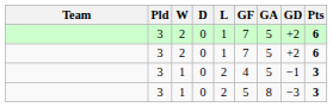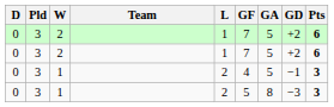columns swapped: Team <-> D
